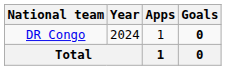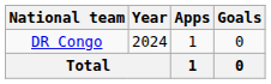DR Congo | Goals: bold -> normal
